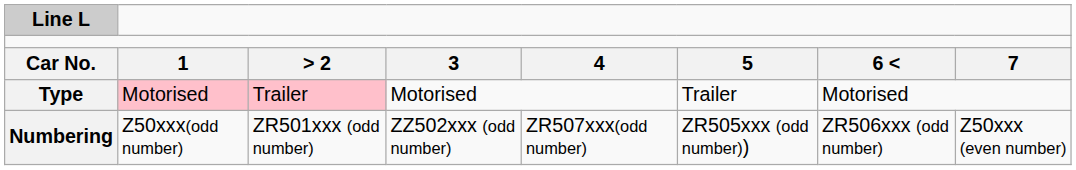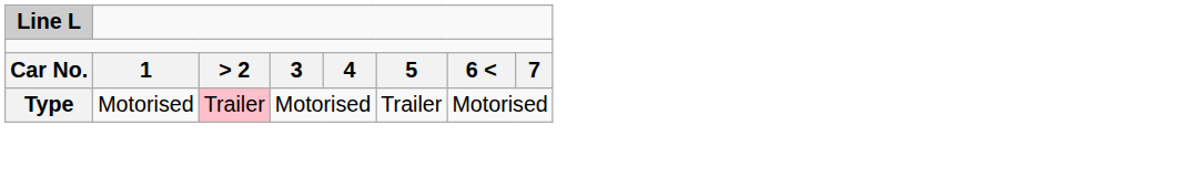Type | column 2: pink background -> no background
- row: Numbering | Z50xxx(odd number) | ZR501xxx (odd number) | ZZ502xxx (odd number) | ZR507xxx(odd number) | ZR505xxx (odd number)) | ZR506xxx (odd number) | Z50xxx (even number)
